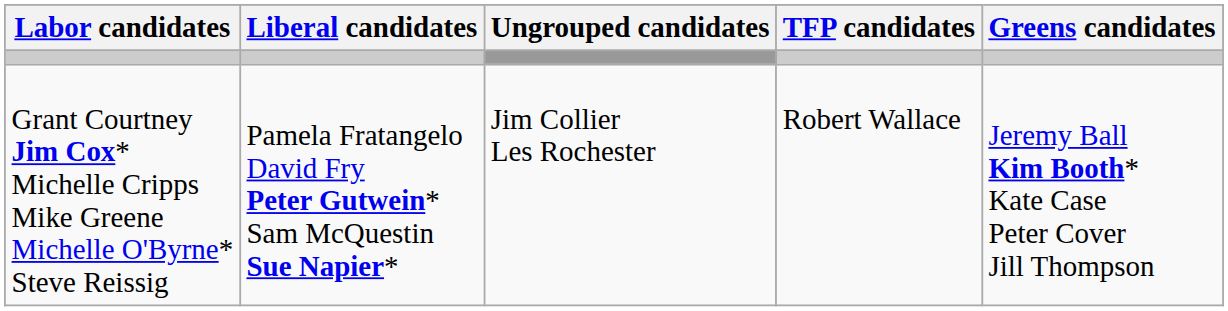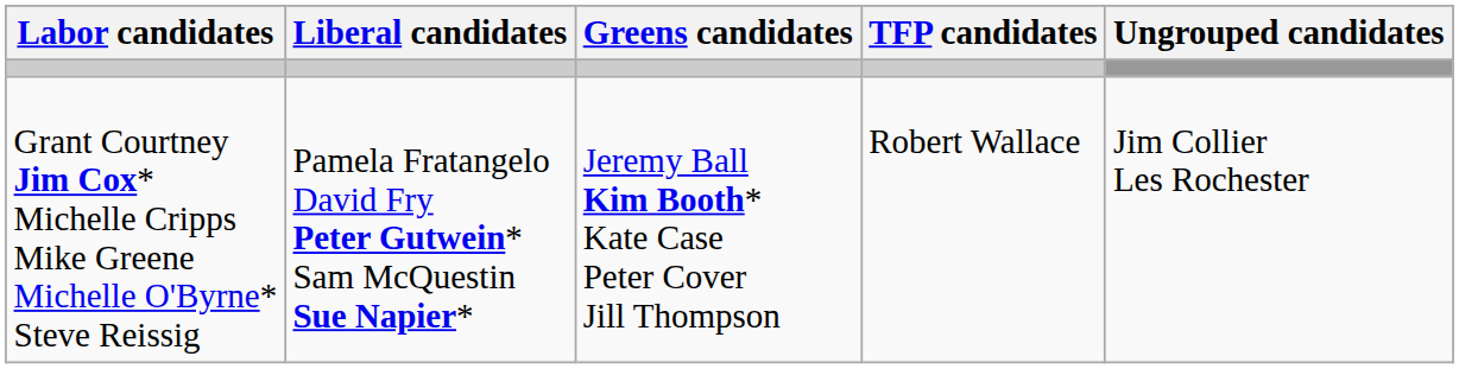columns swapped: Greens candidates <-> Ungrouped candidates
